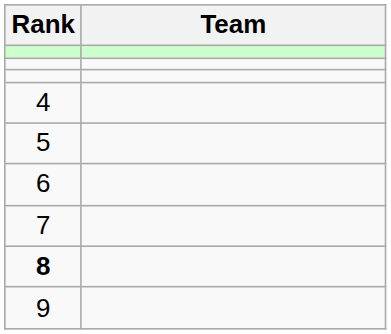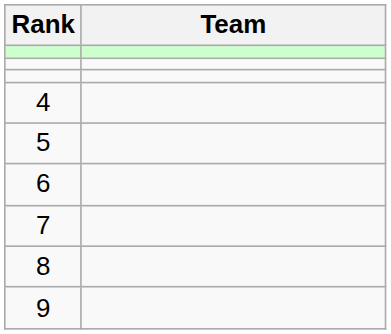row 9 | Rank: bold -> normal
